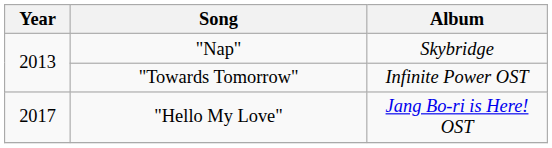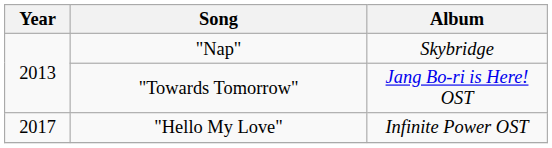"Towards Tomorrow" | Album: Infinite Power OST -> Jang Bo-ri is Here! OST
"Hello My Love" | Album: Jang Bo-ri is Here! OST -> Infinite Power OST
